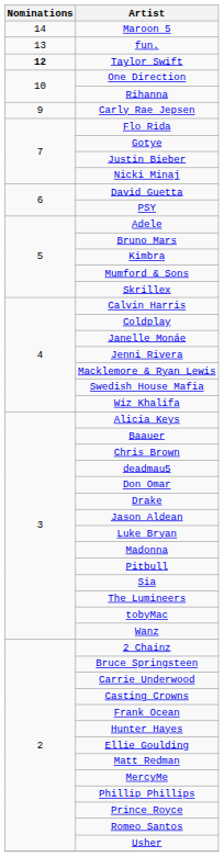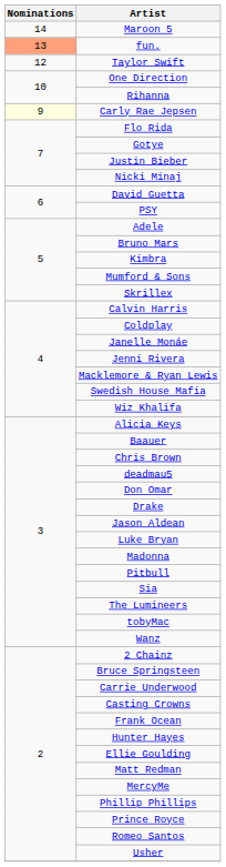fun. | Nominations: no background -> lightsalmon background
Taylor Swift | Nominations: bold -> normal
Carly Rae Jepsen | Nominations: no background -> lightyellow background
